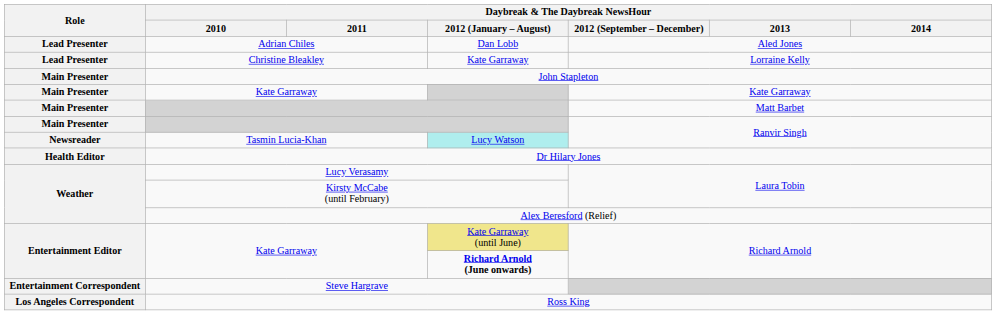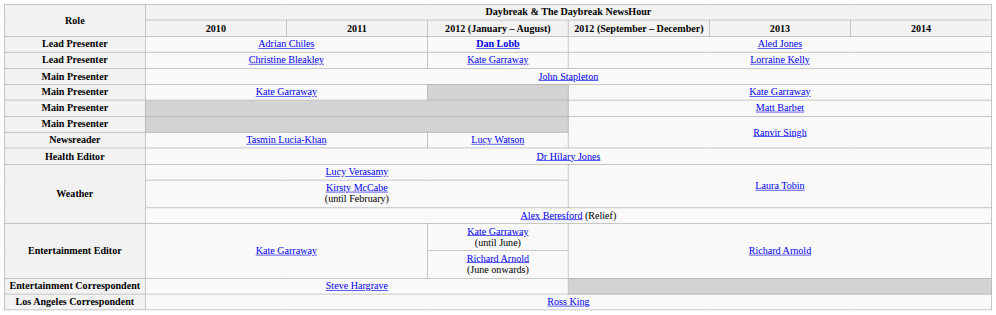Dan Lobb | Daybreak & The Daybreak NewsHour / 2012 (January – August): normal -> bold
Lucy Watson | Daybreak & The Daybreak NewsHour / 2012 (January – August): paleturquoise background -> no background
Kate Garraway (until June) | Daybreak & The Daybreak NewsHour / 2012 (January – August): khaki background -> no background
Richard Arnold (June onwards) | Daybreak & The Daybreak NewsHour / 2012 (January – August): bold -> normal
